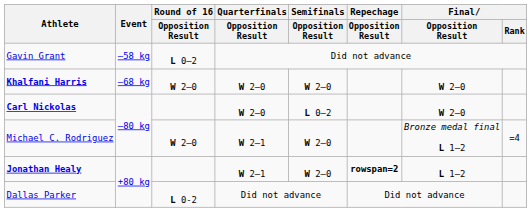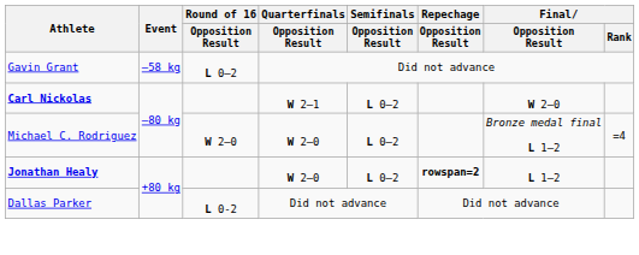- row: Khalfani Harris | –68 kg | W 2–0 | W 2–0 | W 2–0 | W 2–0
Carl Nickolas | Quarterfinals / Opposition Result: W 2–0 -> W 2–1
Michael C. Rodriguez | Quarterfinals / Opposition Result: W 2–1 -> W 2–0
Michael C. Rodriguez | Semifinals / Opposition Result: W 2–0 -> L 0–2
Jonathan Healy | Quarterfinals / Opposition Result: W 2–1 -> W 2–0
Jonathan Healy | Semifinals / Opposition Result: W 2–0 -> L 0–2
